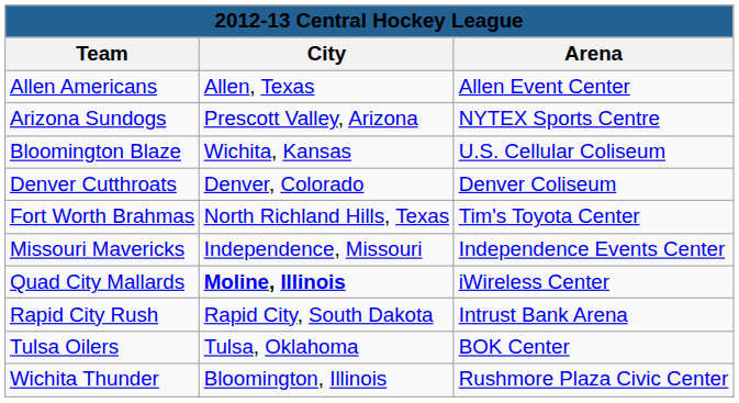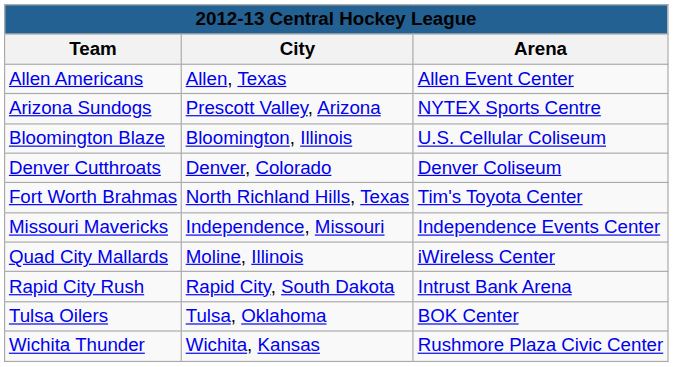Bloomington Blaze | City: Wichita, Kansas -> Bloomington, Illinois
Quad City Mallards | City: bold -> normal
Wichita Thunder | City: Bloomington, Illinois -> Wichita, Kansas
